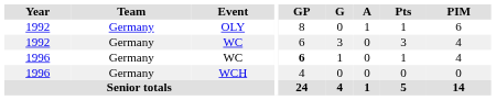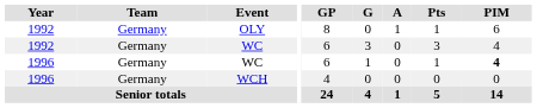1996 / WC | GP: bold -> normal
1996 / WC | PIM: normal -> bold
